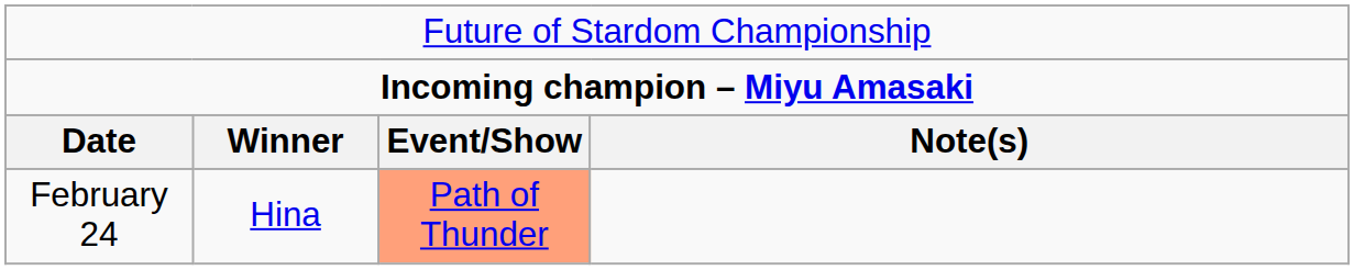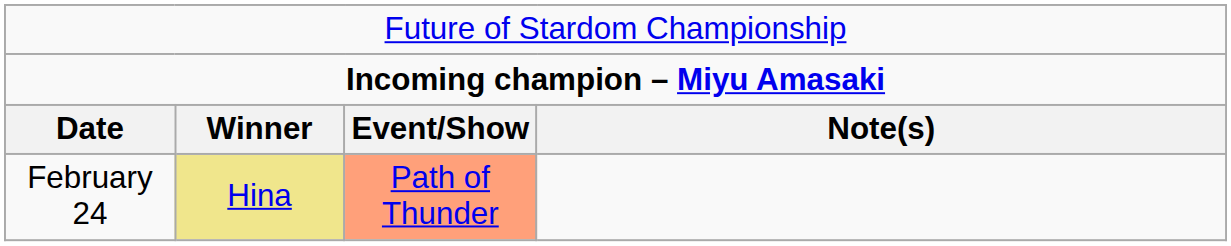February 24 | column 2: no background -> khaki background
